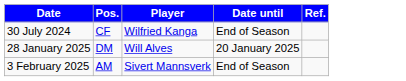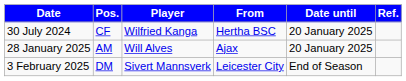+ column: From | Hertha BSC | Ajax | Leicester City
30 July 2024 | Date until: End of Season -> 20 January 2025
28 January 2025 | Pos.: DM -> AM
3 February 2025 | Pos.: AM -> DM
